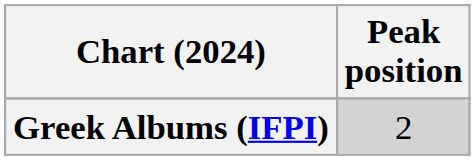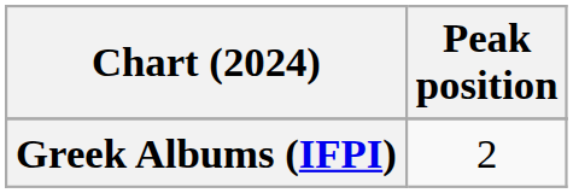Greek Albums (IFPI) | Peak position: lightgrey background -> no background
